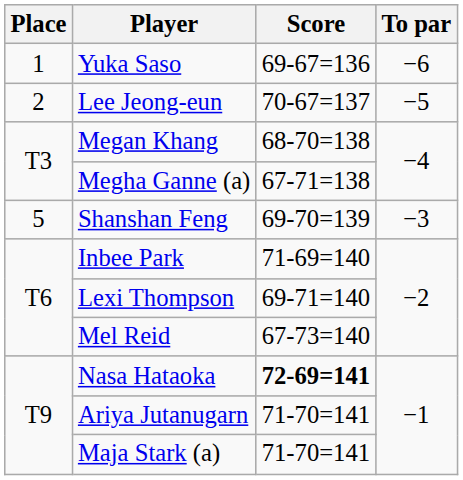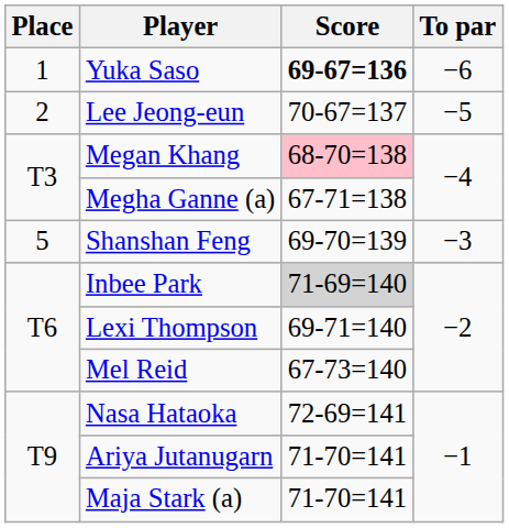Yuka Saso | Score: normal -> bold
Megan Khang | Score: no background -> pink background
Inbee Park | Score: no background -> lightgrey background
Nasa Hataoka | Score: bold -> normal
